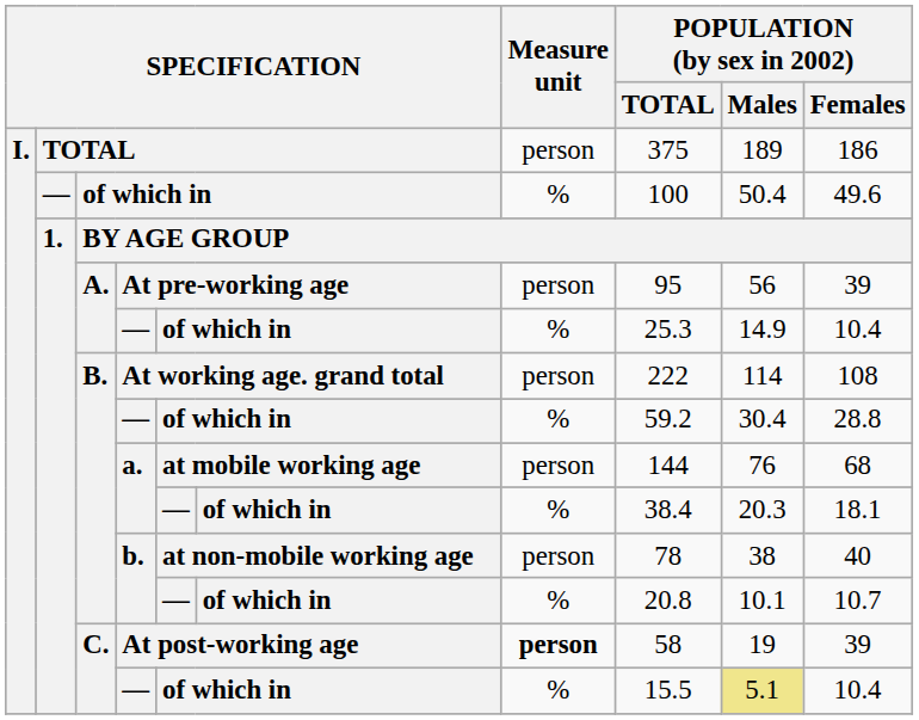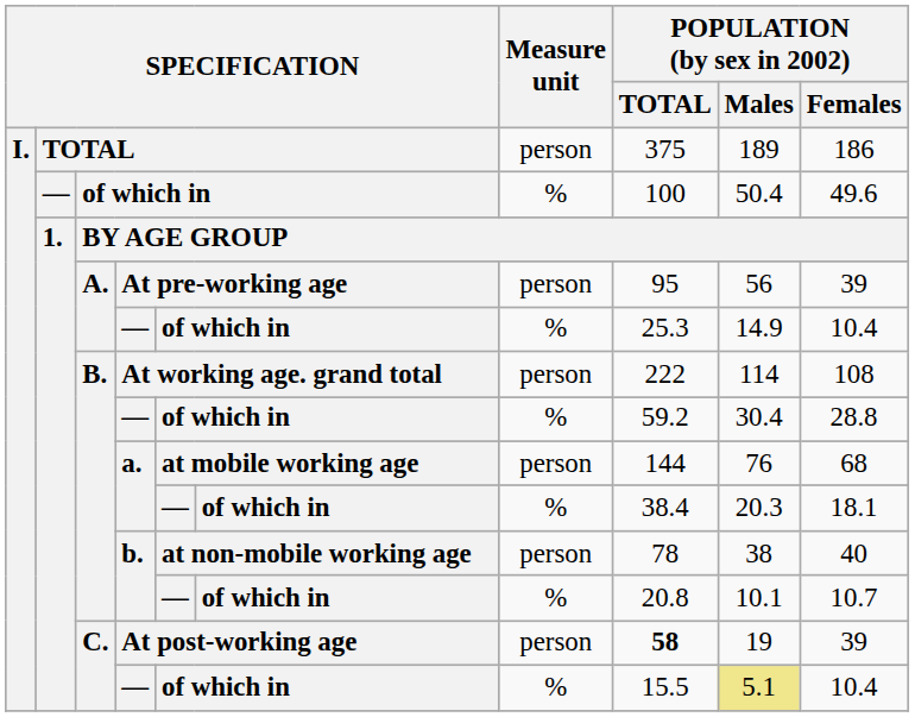At post-working age | Measure unit: bold -> normal
At post-working age | POPULATION (by sex in 2002) / TOTAL: normal -> bold
